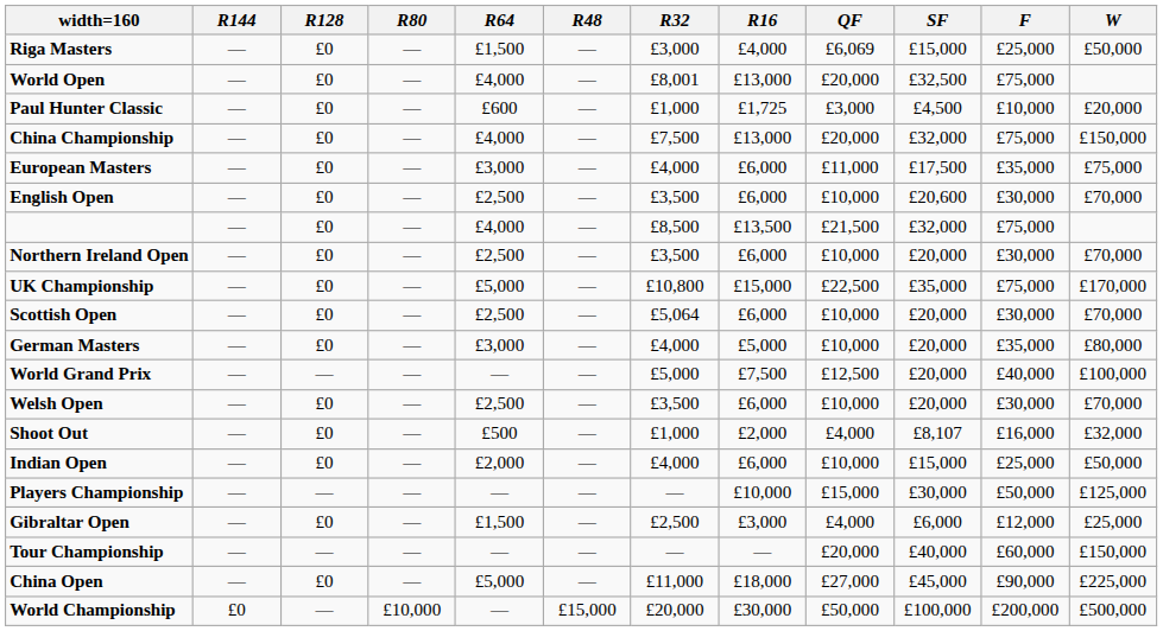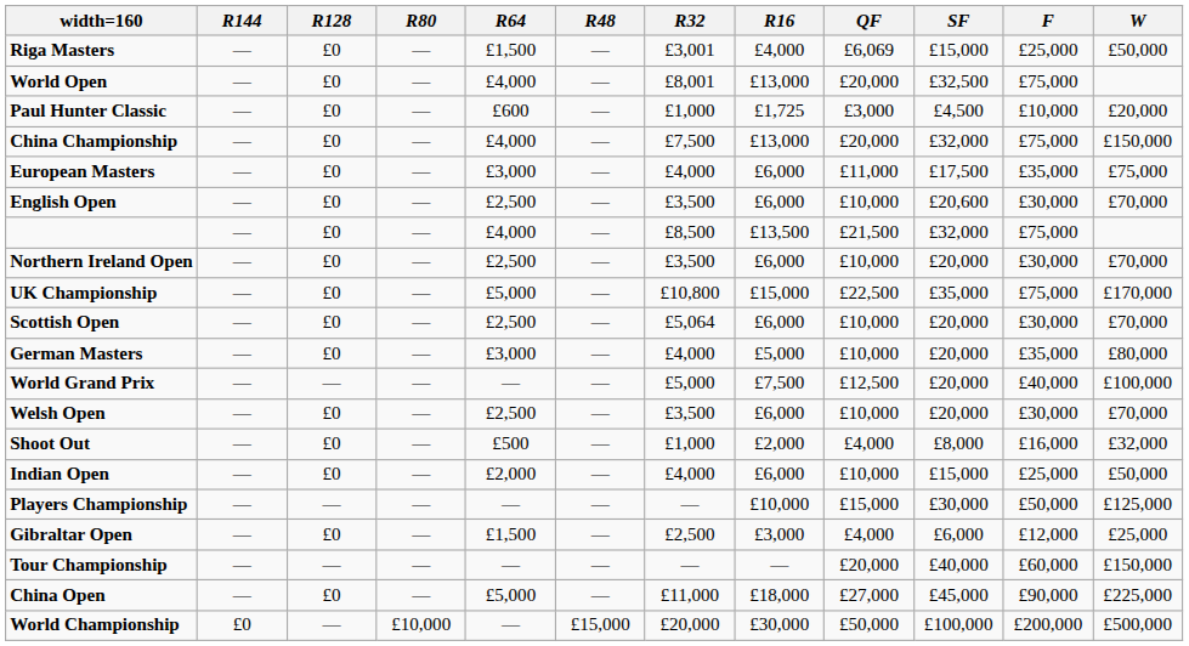Riga Masters | R32: £3,000 -> £3,001
Shoot Out | SF: £8,107 -> £8,000
